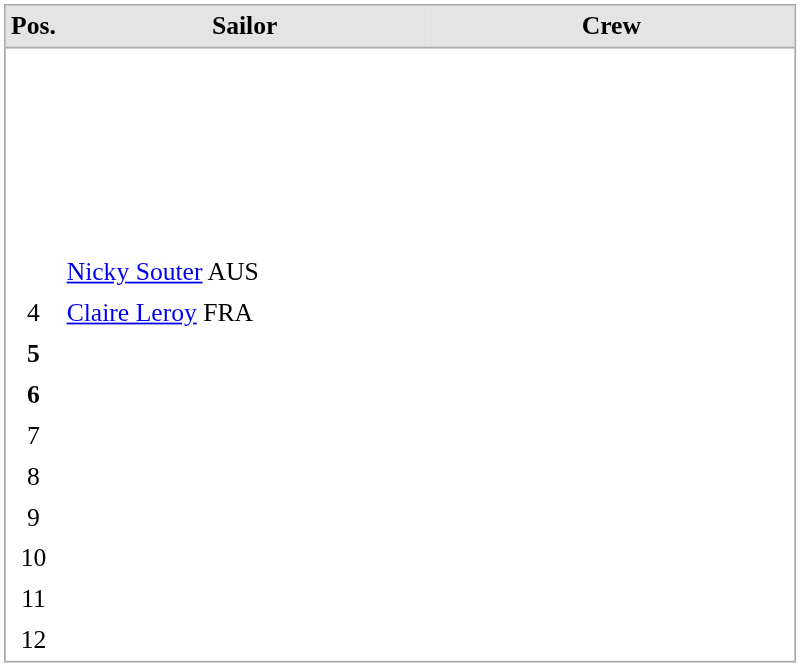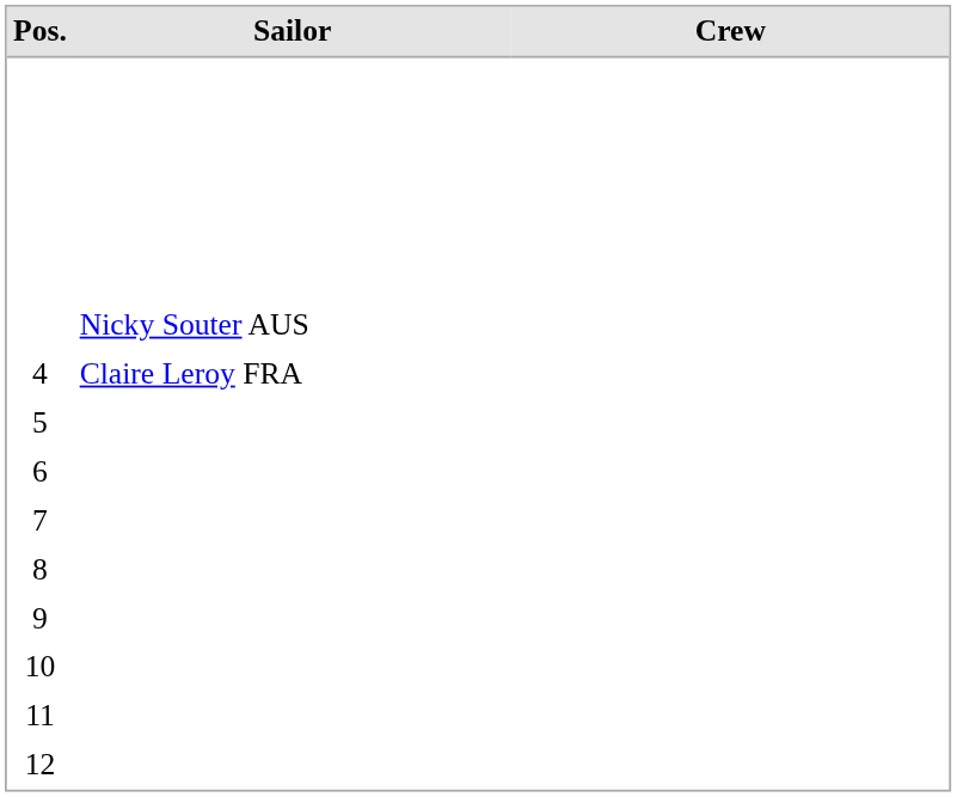5 | Pos.: bold -> normal
6 | Pos.: bold -> normal
